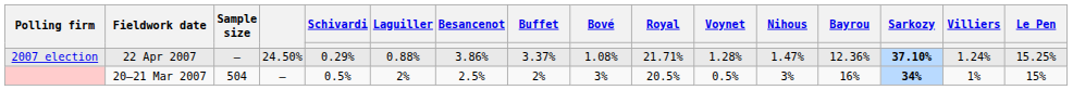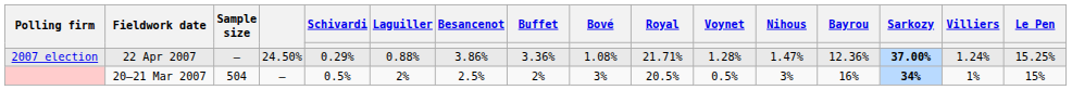2007 election | Buffet: 3.37% -> 3.36%
2007 election | Sarkozy: 37.10% -> 37.00%
